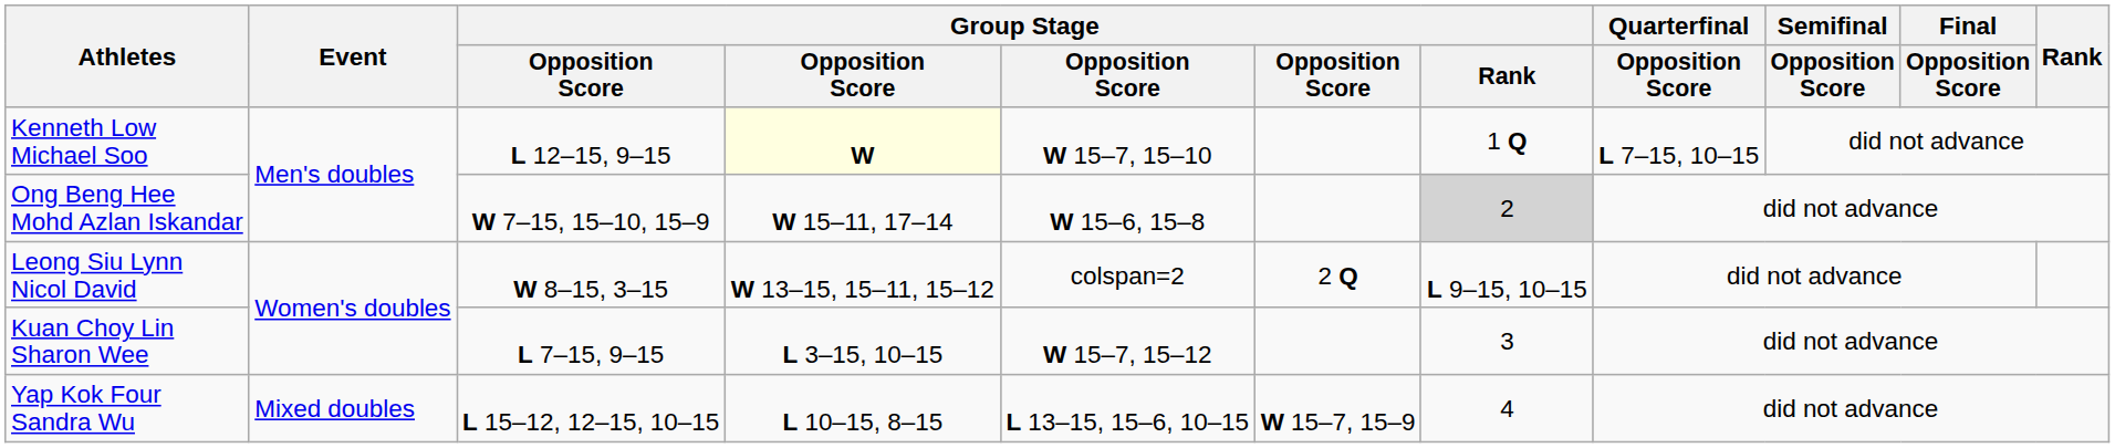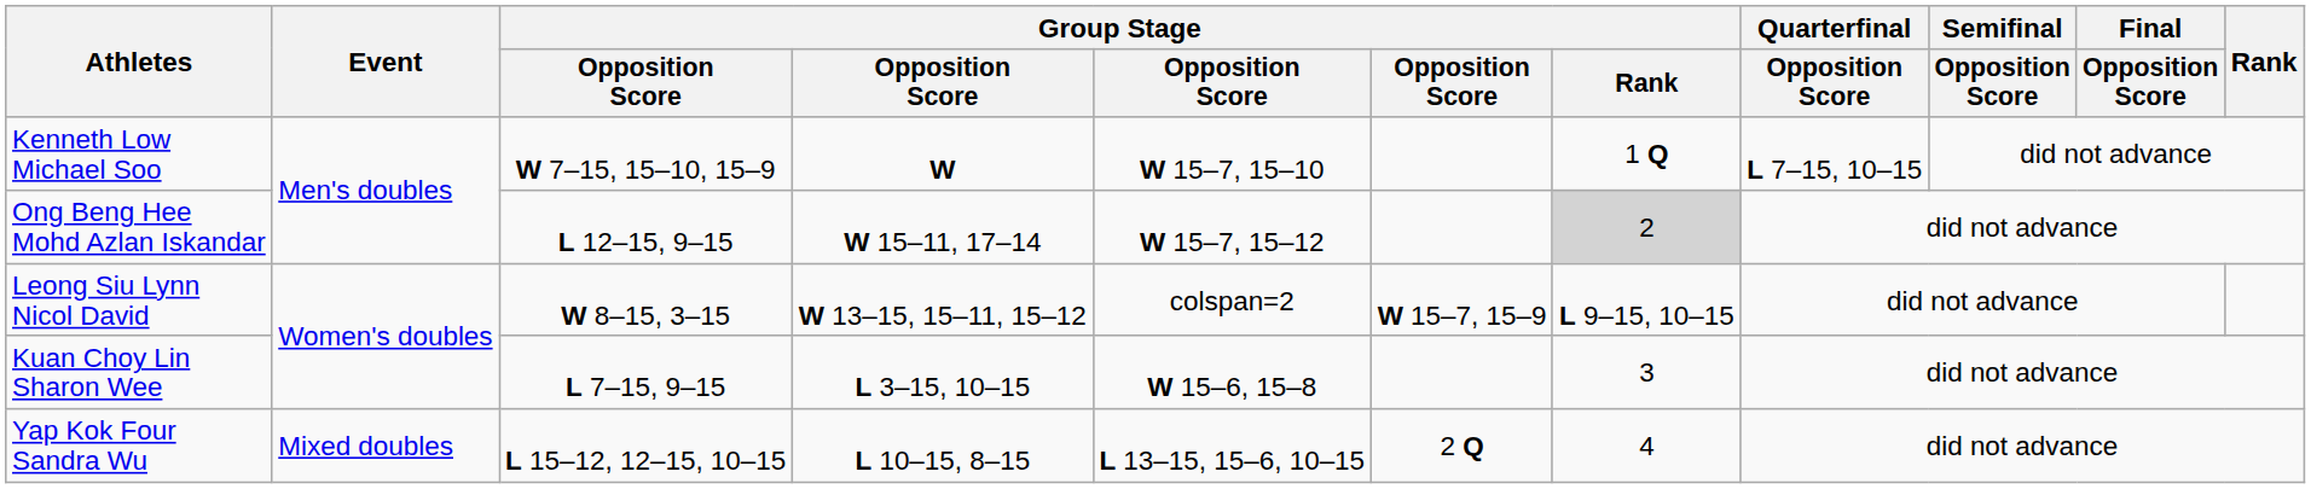Kenneth Low Michael Soo | column 3: L 12–15, 9–15 -> W 7–15, 15–10, 15–9
Kenneth Low Michael Soo | column 4: lightyellow background -> no background
Ong Beng Hee Mohd Azlan Iskandar | column 3: W 7–15, 15–10, 15–9 -> L 12–15, 9–15
Ong Beng Hee Mohd Azlan Iskandar | column 5: W 15–6, 15–8 -> W 15–7, 15–12
Leong Siu Lynn Nicol David | column 6: 2 Q -> W 15–7, 15–9
Kuan Choy Lin Sharon Wee | column 5: W 15–7, 15–12 -> W 15–6, 15–8
Yap Kok Four Sandra Wu | column 6: W 15–7, 15–9 -> 2 Q
